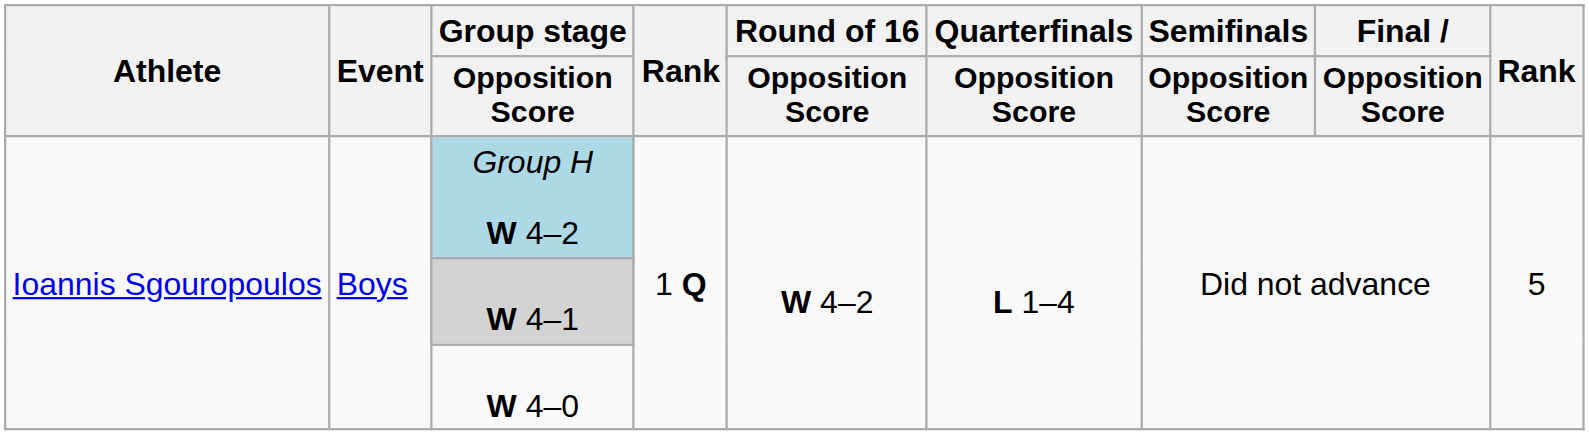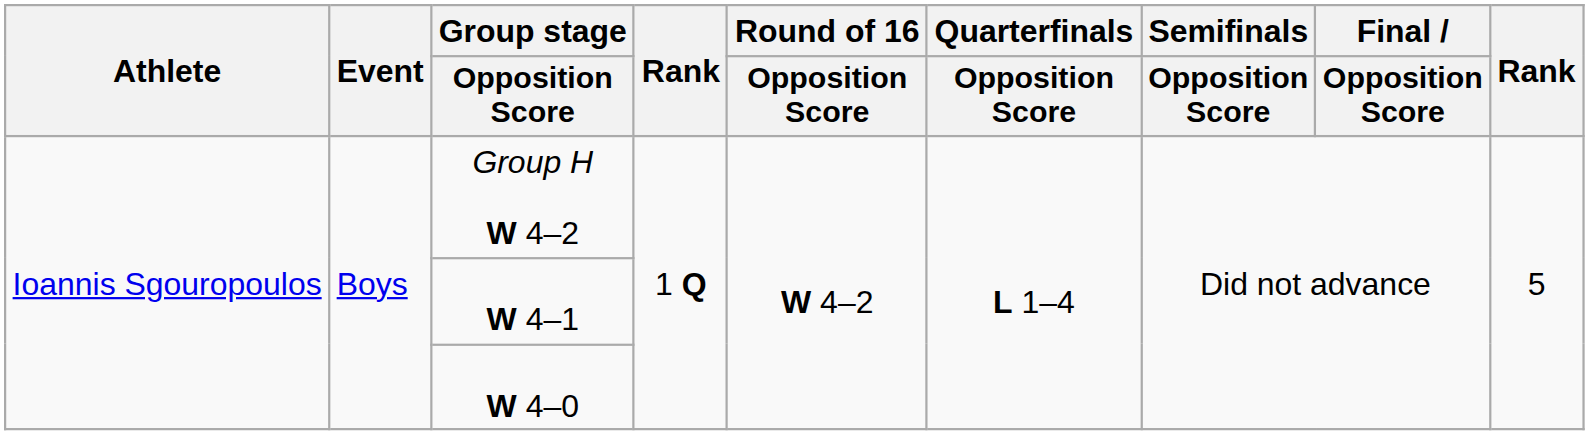Group H W 4–2 | Group stage / Opposition Score: lightblue background -> no background
W 4–1 | Group stage / Opposition Score: lightgrey background -> no background
